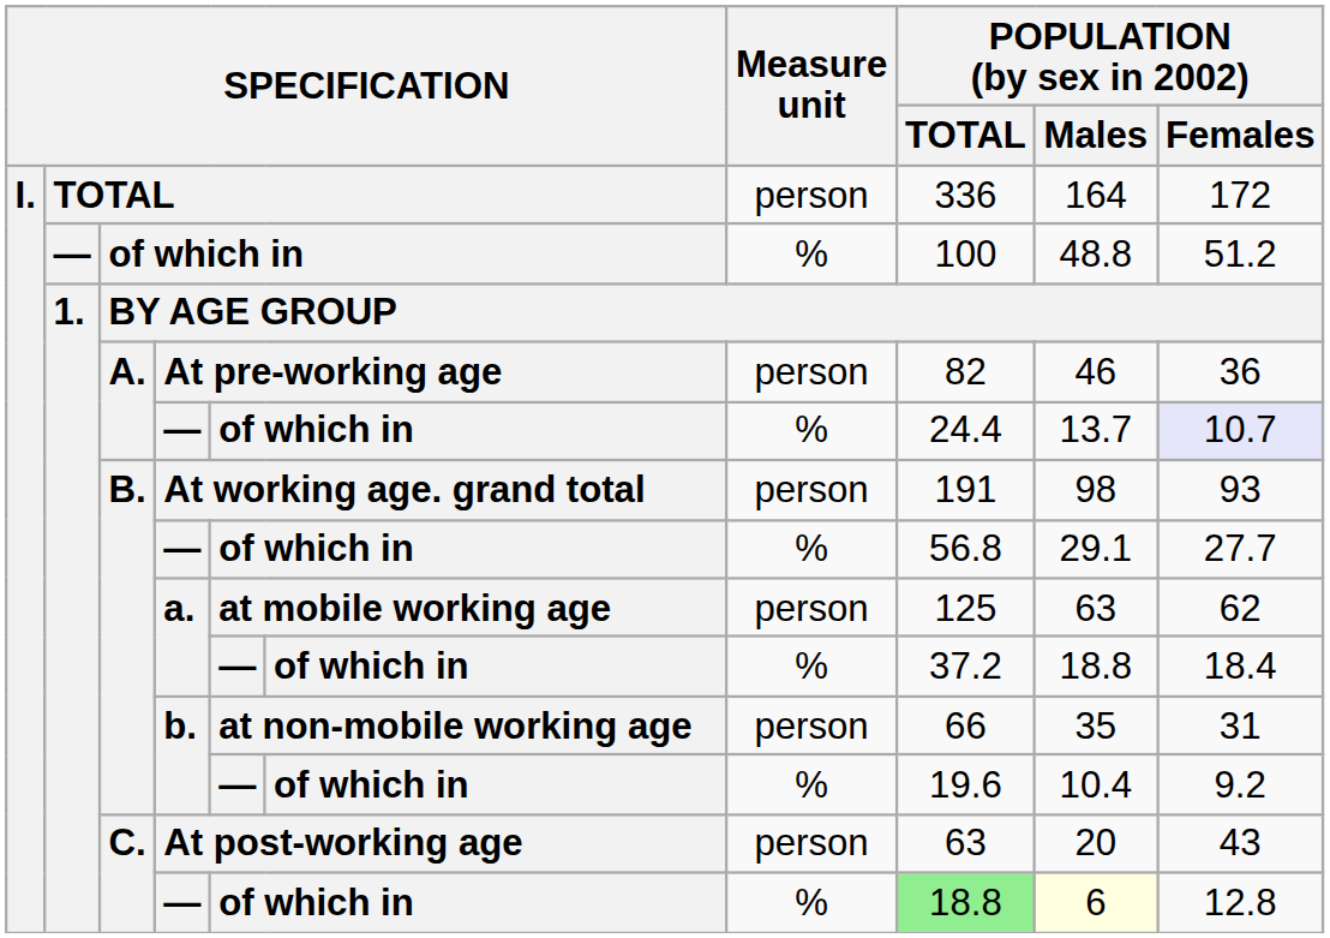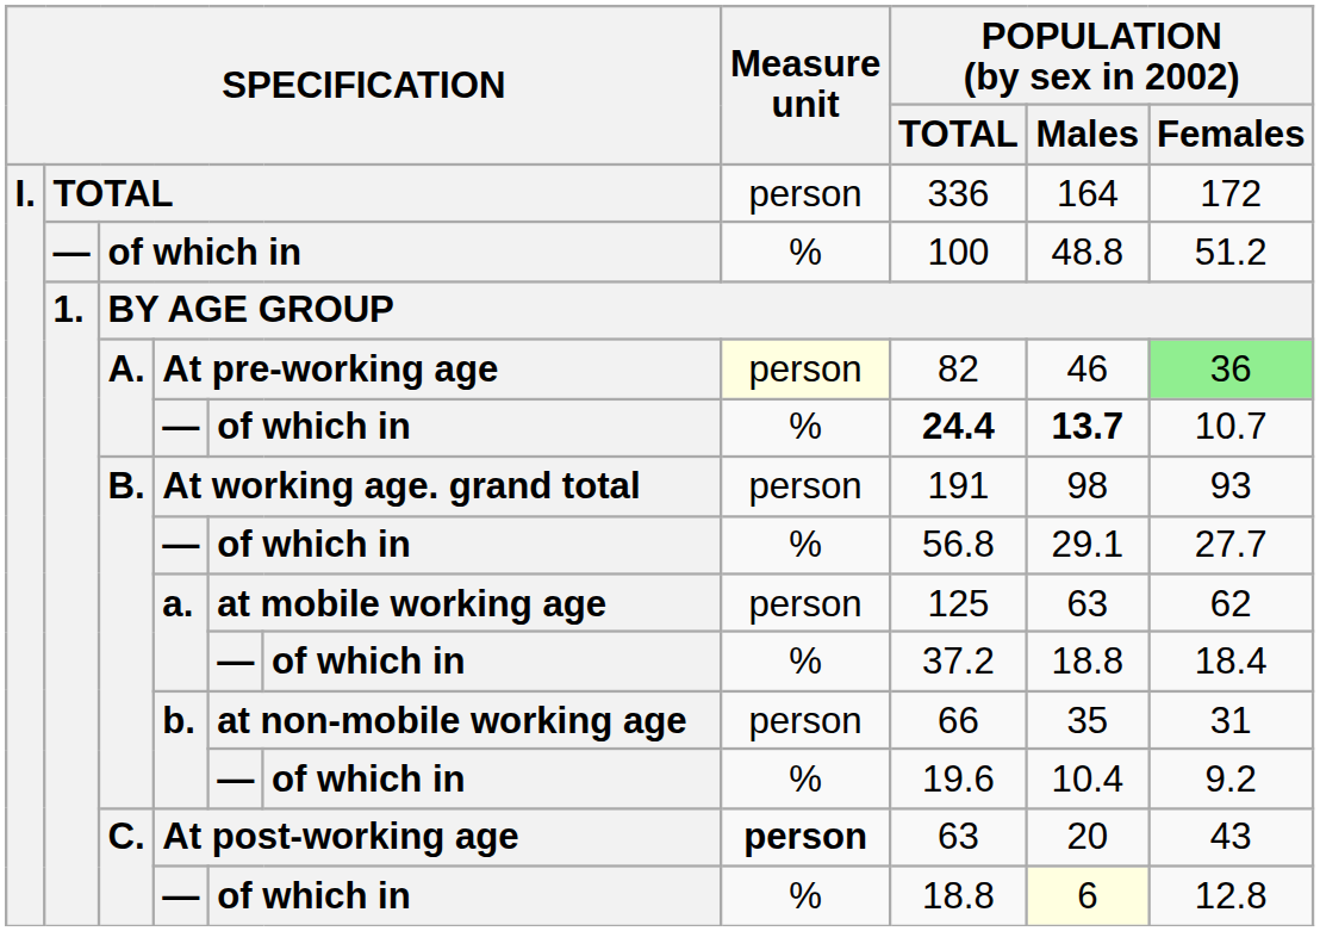At pre-working age | Measure unit: no background -> lightyellow background
At pre-working age | POPULATION (by sex in 2002) / Females: no background -> lightgreen background
A. / — | POPULATION (by sex in 2002) / TOTAL: normal -> bold
A. / — | POPULATION (by sex in 2002) / Males: normal -> bold
A. / — | POPULATION (by sex in 2002) / Females: lavender background -> no background
At post-working age | Measure unit: normal -> bold
C. / — | POPULATION (by sex in 2002) / TOTAL: lightgreen background -> no background
